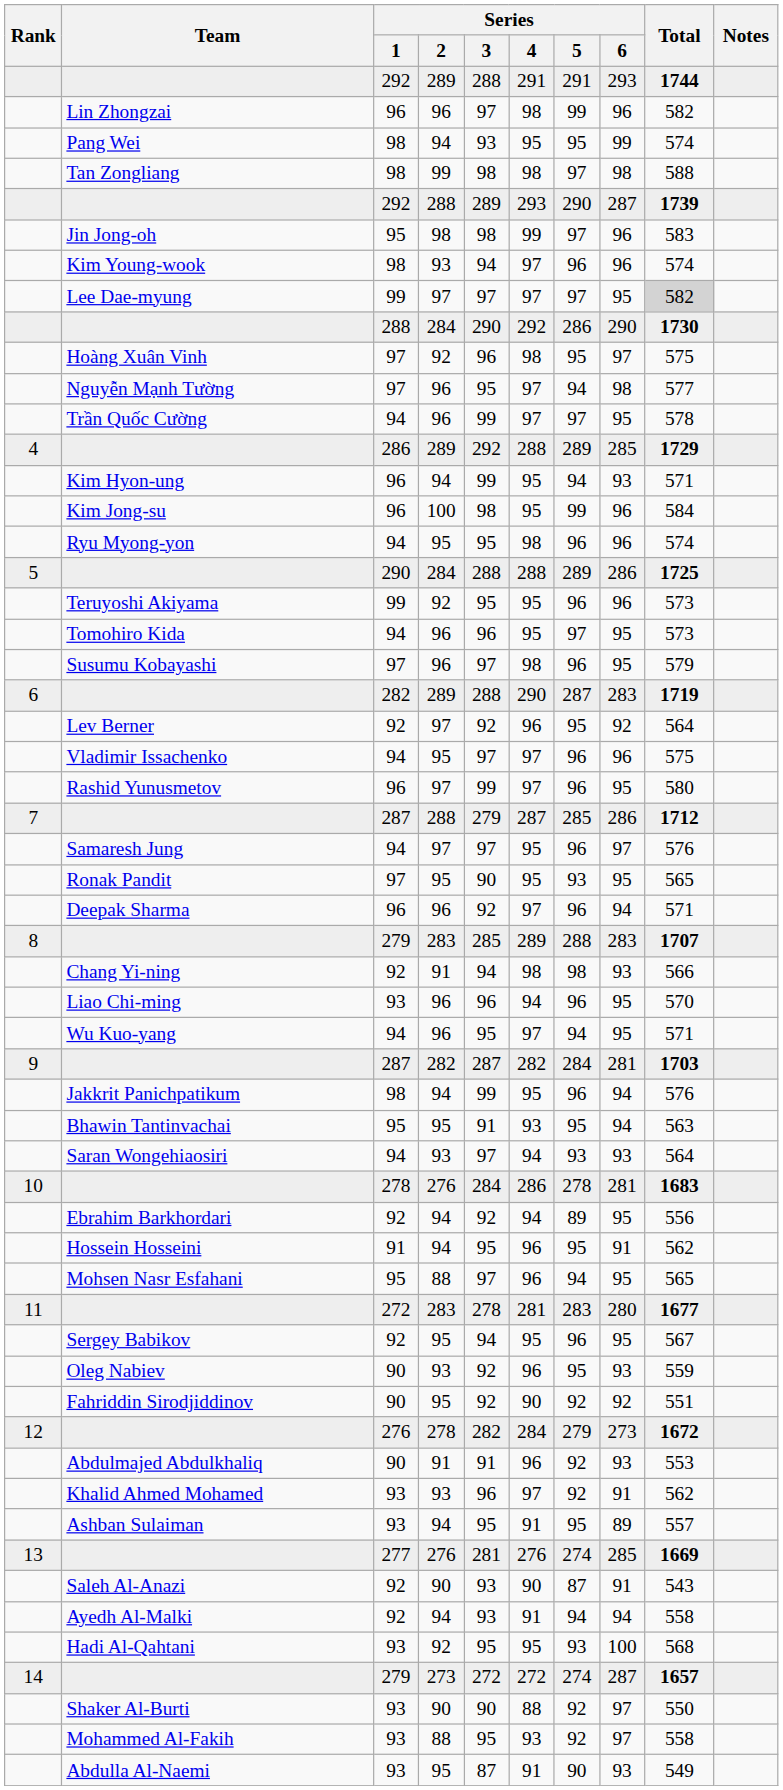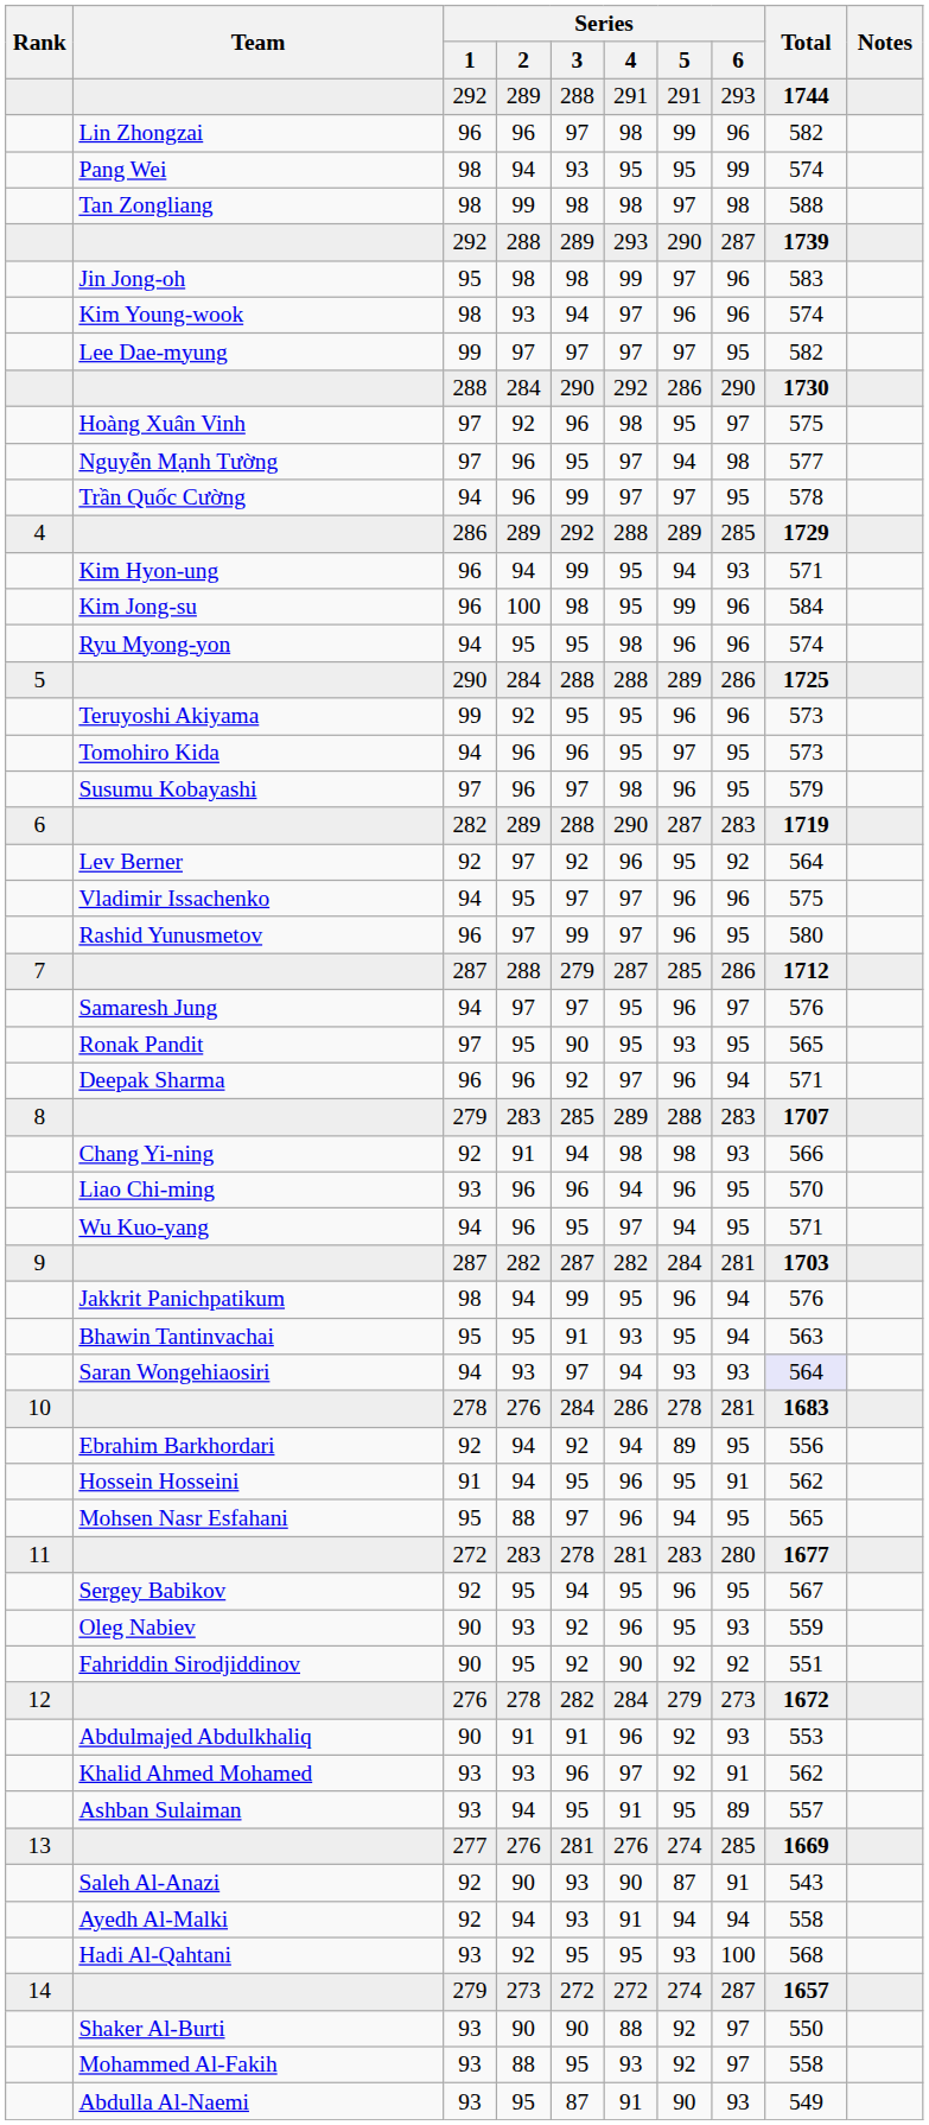Lee Dae-myung | Total: lightgrey background -> no background
Saran Wongehiaosiri | Total: no background -> lavender background
